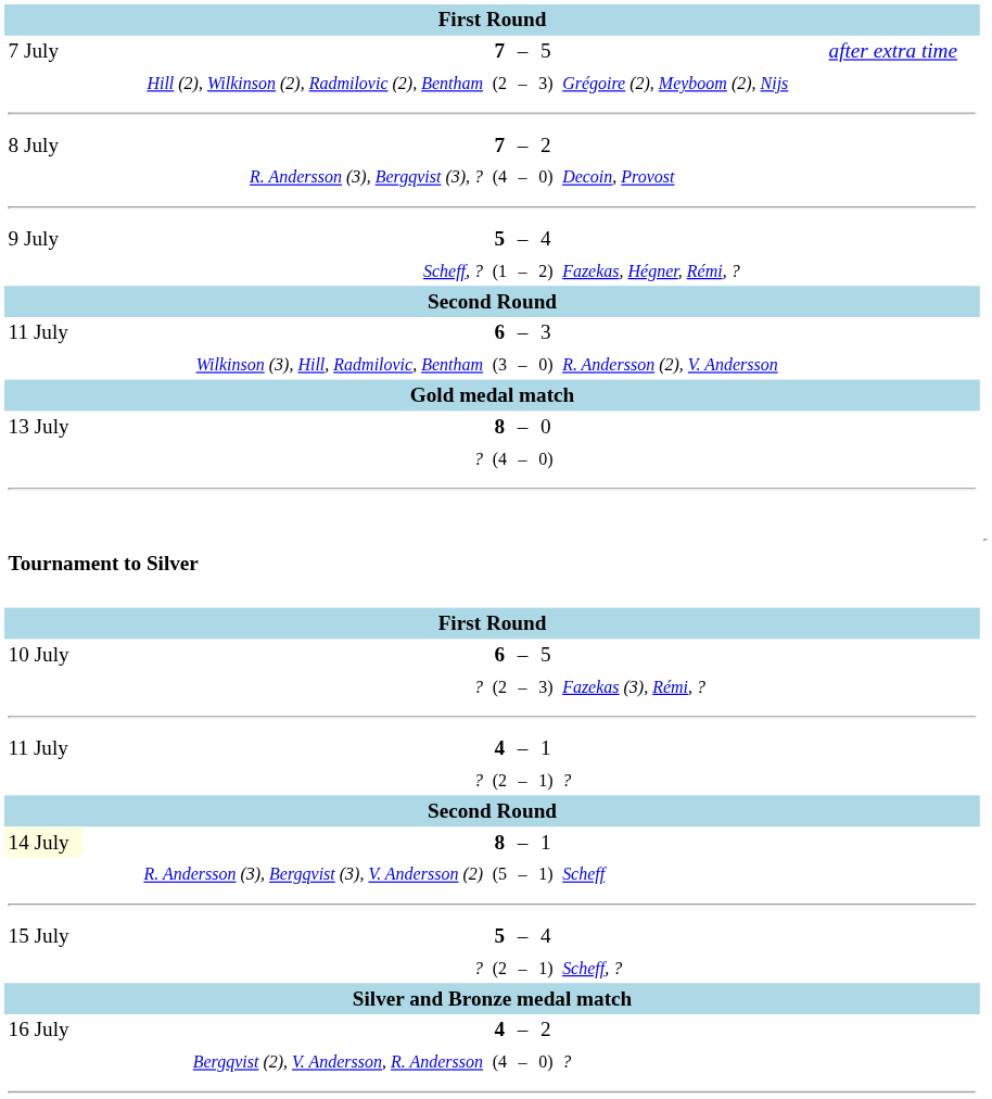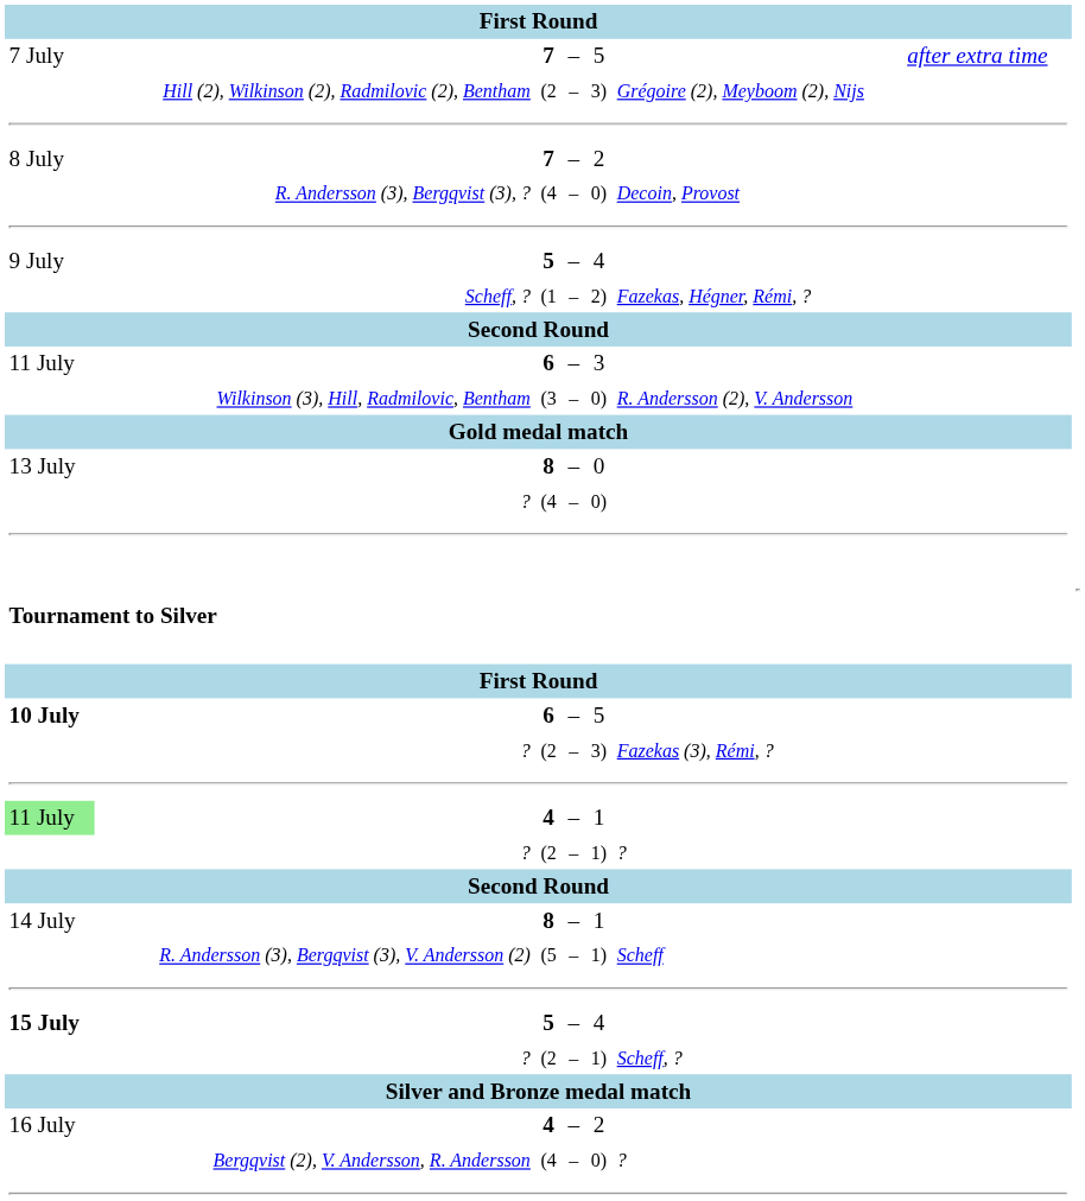10 July / 6 | column 1: normal -> bold
11 July / 4 | column 1: no background -> lightgreen background
14 July / 8 | column 1: lightyellow background -> no background
15 July / 5 | column 1: normal -> bold
